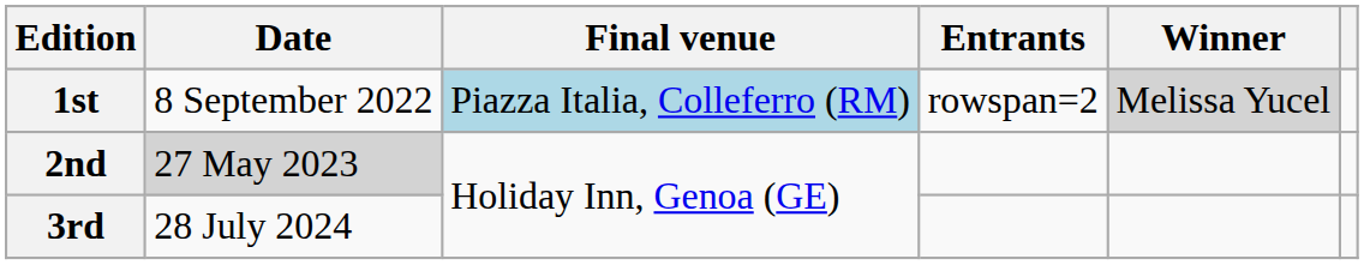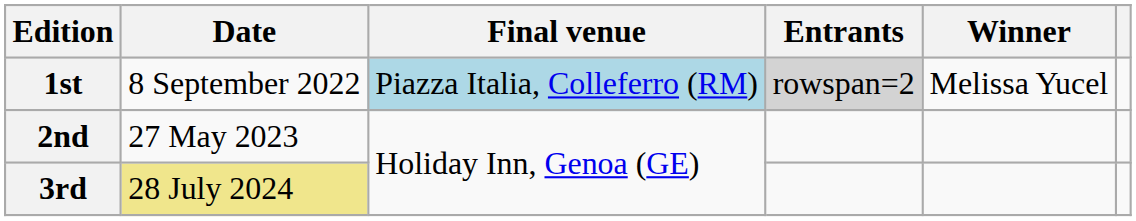1st | Entrants: no background -> lightgrey background
1st | Winner: lightgrey background -> no background
2nd | Date: lightgrey background -> no background
3rd | Date: no background -> khaki background
